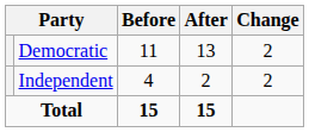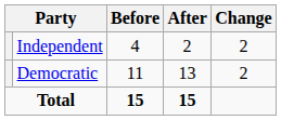rows swapped: Democratic <-> Independent
